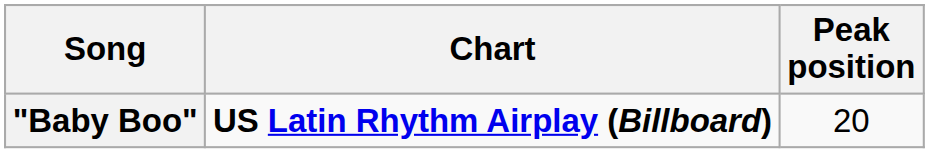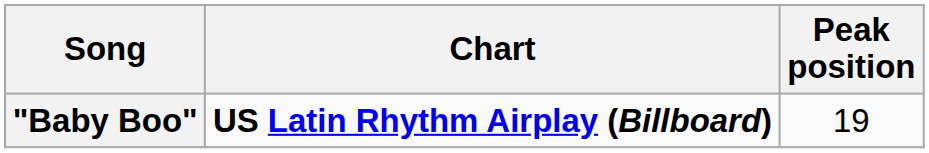"Baby Boo" | Peak position: 20 -> 19
